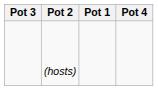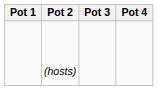columns swapped: Pot 1 <-> Pot 3
